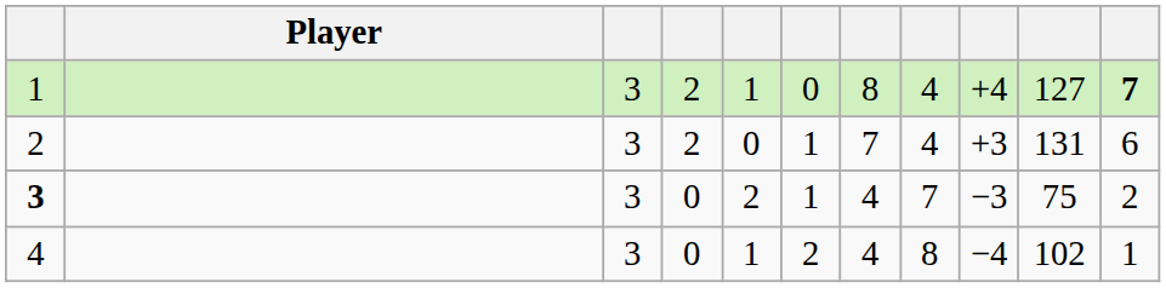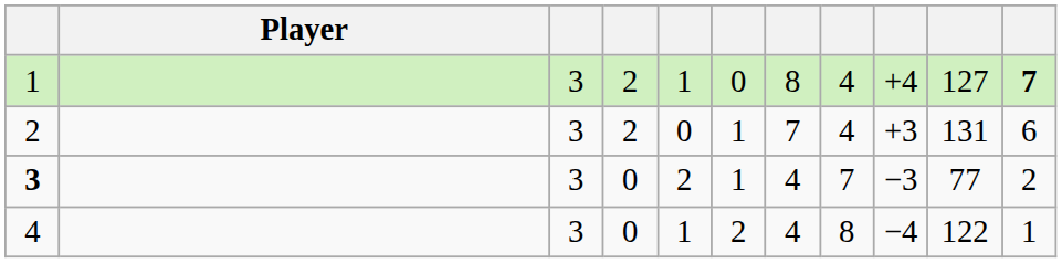row 4 | column 10: 75 -> 77
row 5 | column 10: 102 -> 122
